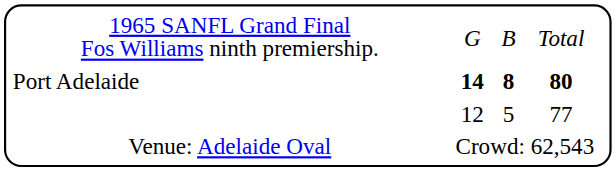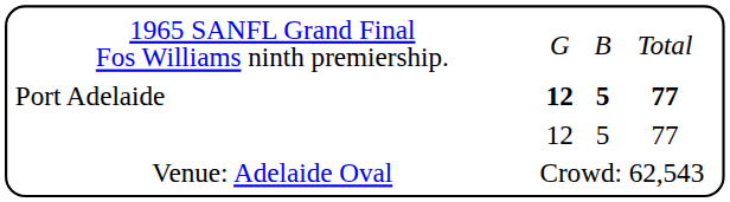Port Adelaide | column 2: 14 -> 12
Port Adelaide | column 3: 8 -> 5
Port Adelaide | column 4: 80 -> 77
